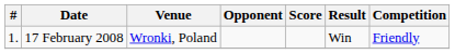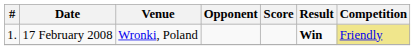17 February 2008 | Result: normal -> bold
17 February 2008 | Competition: no background -> khaki background
